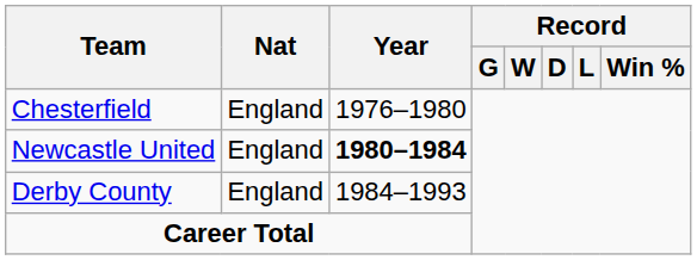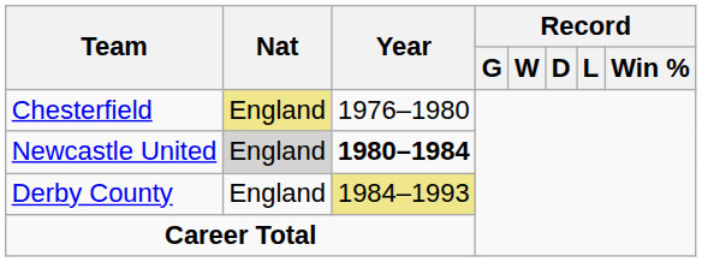Chesterfield | Nat: no background -> khaki background
Newcastle United | Nat: no background -> lightgrey background
Derby County | Year: no background -> khaki background
